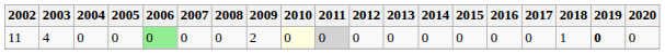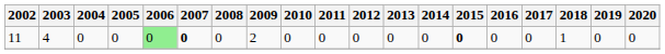11 | 2007: normal -> bold
11 | 2010: lightyellow background -> no background
11 | 2011: lightgrey background -> no background
11 | 2015: normal -> bold
11 | 2019: bold -> normal
